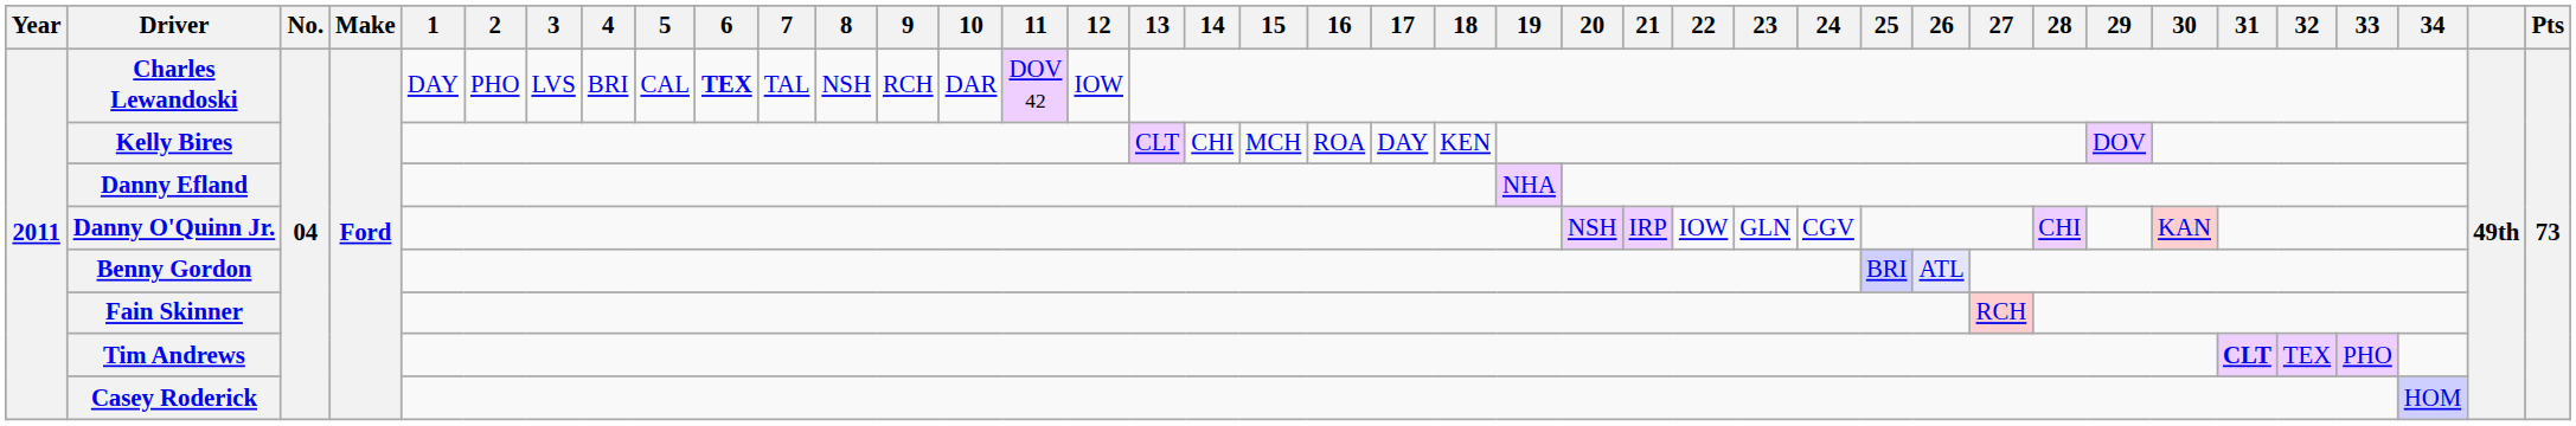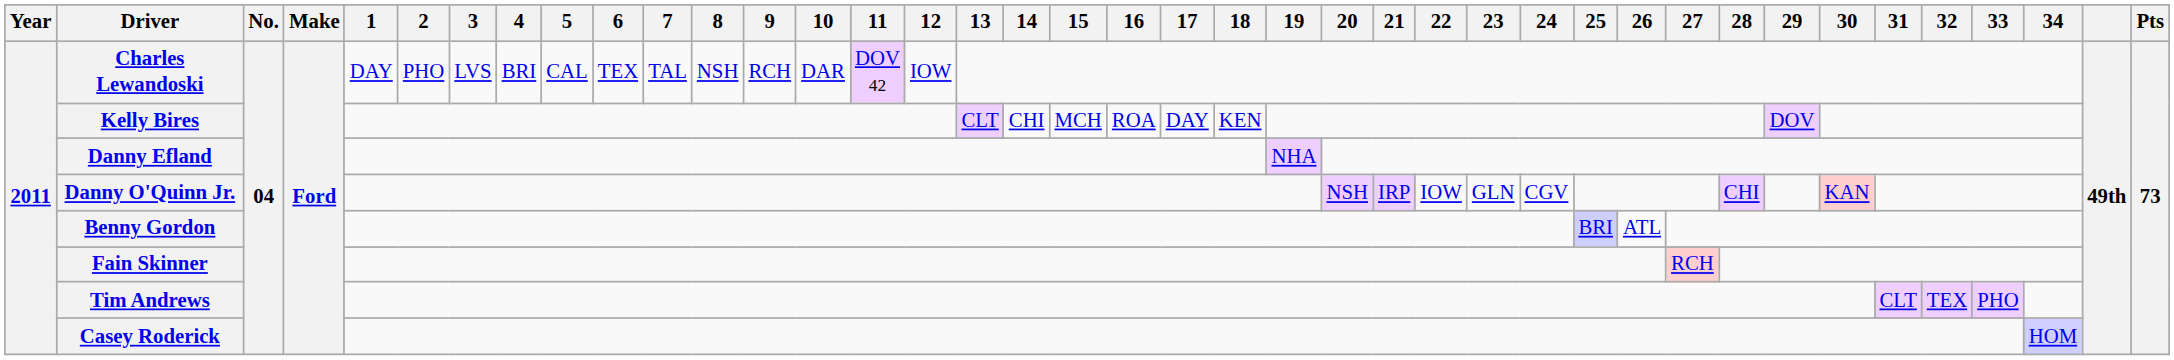Charles Lewandoski | 6: bold -> normal
Benny Gordon | 26: lavender background -> no background
Tim Andrews | 31: bold -> normal
